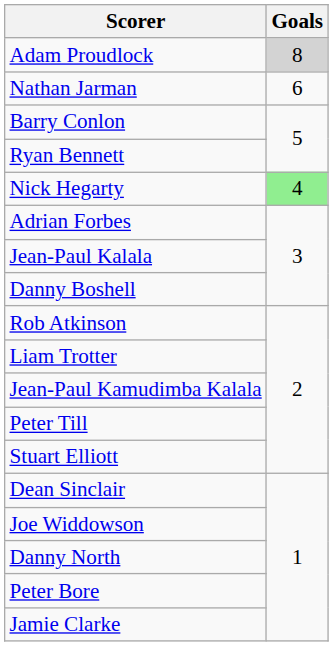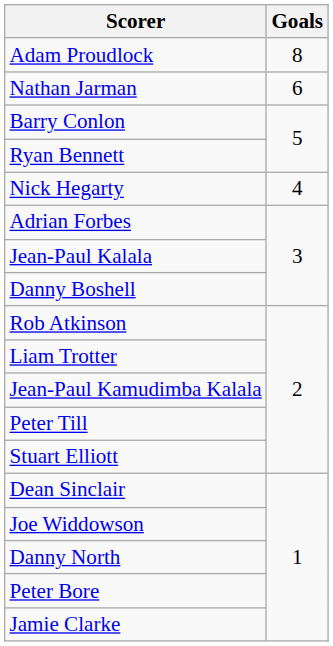Adam Proudlock | Goals: lightgrey background -> no background
Nick Hegarty | Goals: lightgreen background -> no background
